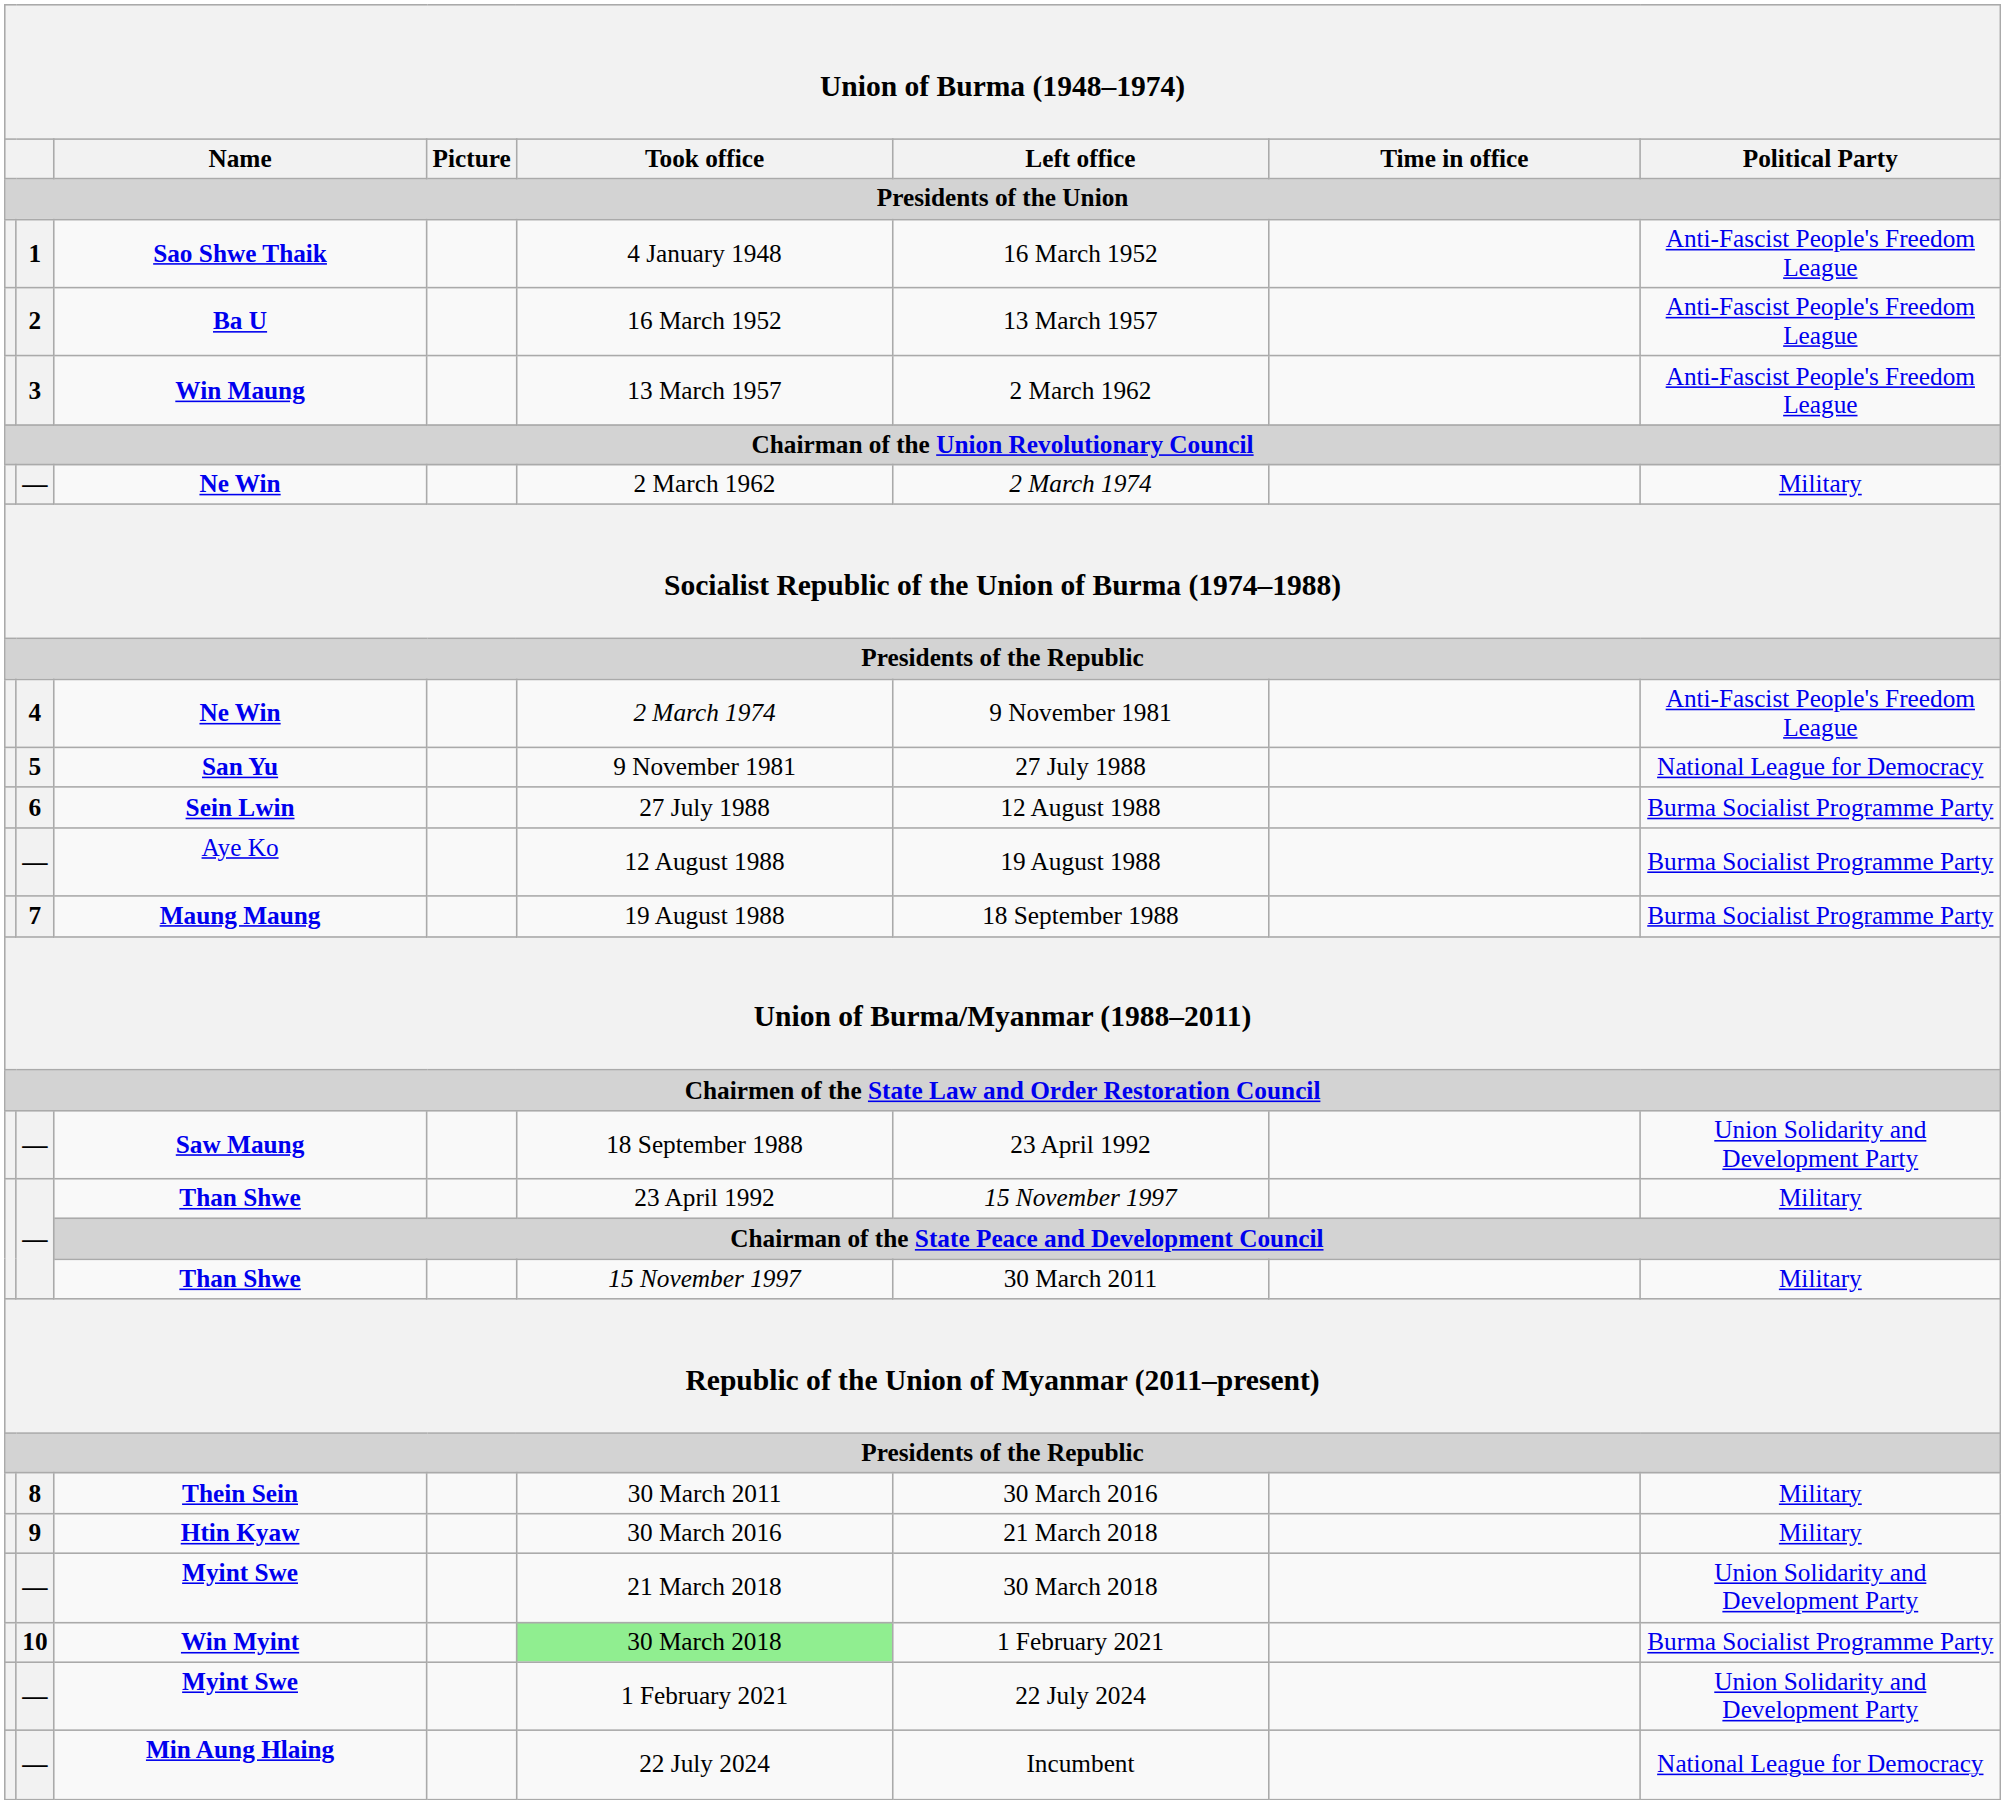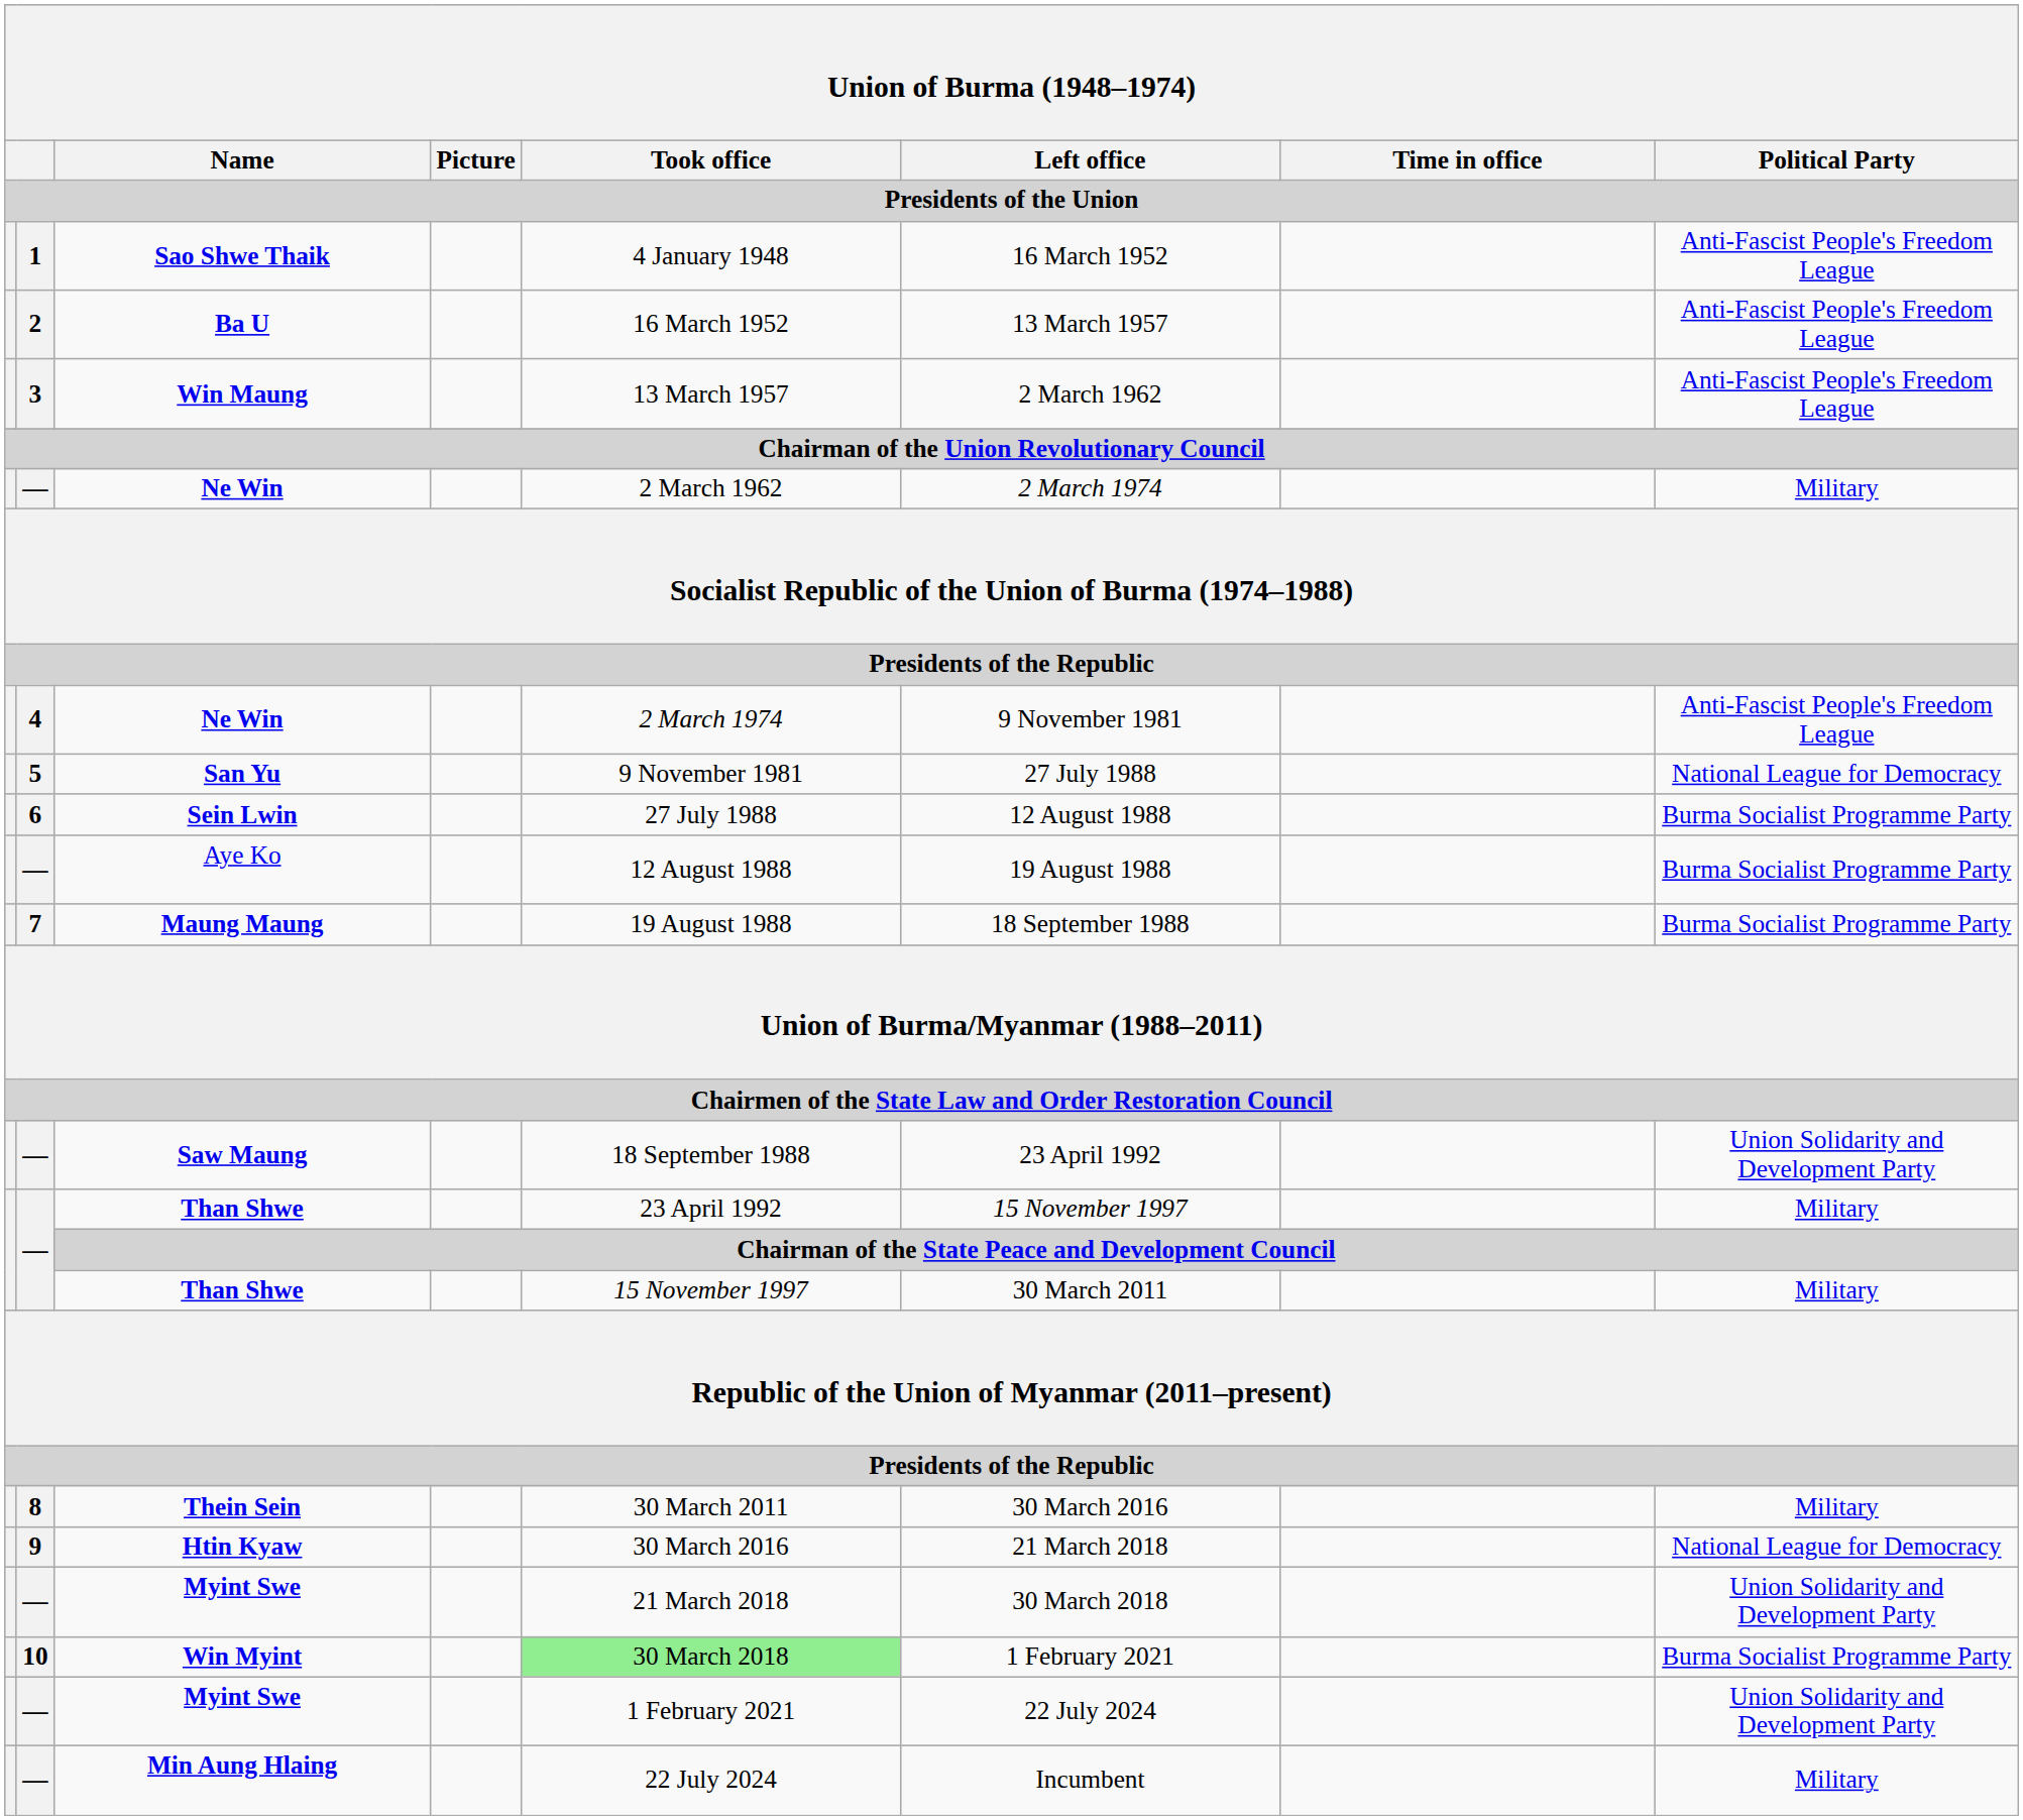Htin Kyaw | Union of Burma (1948–1974) / Political Party: Military -> National League for Democracy
Min Aung Hlaing | Union of Burma (1948–1974) / Political Party: National League for Democracy -> Military
